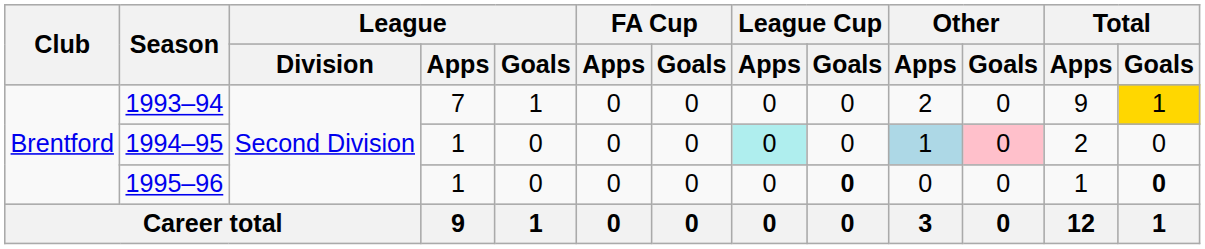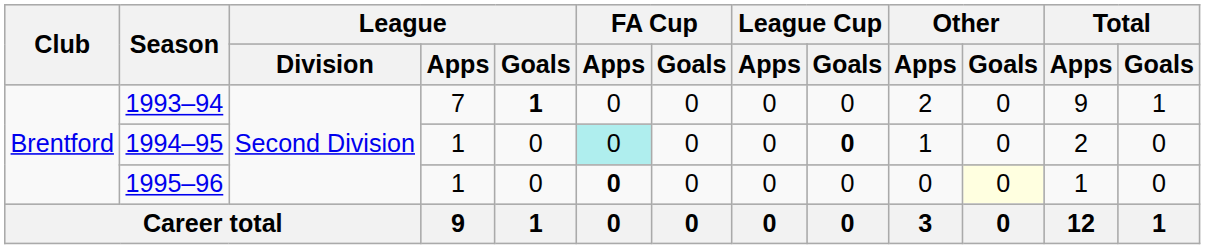1993–94 | League / Goals: normal -> bold
1993–94 | Total / Goals: gold background -> no background
1994–95 | FA Cup / Apps: no background -> paleturquoise background
1994–95 | League Cup / Apps: paleturquoise background -> no background
1994–95 | League Cup / Goals: normal -> bold
1994–95 | Other / Apps: lightblue background -> no background
1994–95 | Other / Goals: pink background -> no background
1995–96 | FA Cup / Apps: normal -> bold
1995–96 | League Cup / Goals: bold -> normal
1995–96 | Other / Goals: no background -> lightyellow background
1995–96 | Total / Goals: bold -> normal
